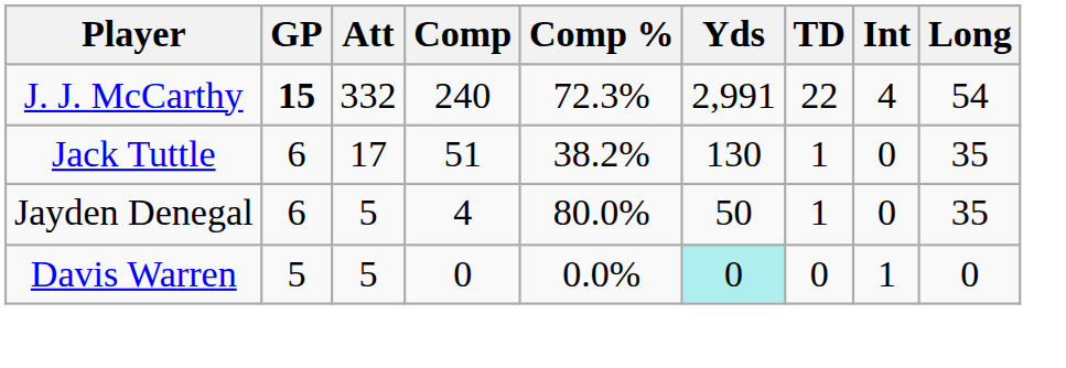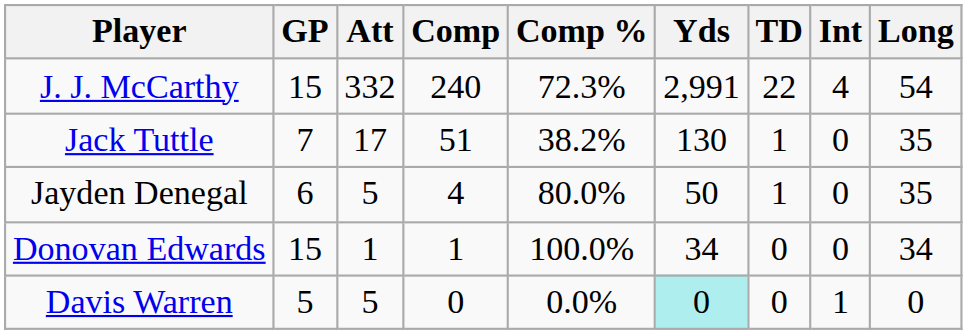J. J. McCarthy | GP: bold -> normal
Jack Tuttle | GP: 6 -> 7
+ row: Donovan Edwards | 15 | 1 | 1 | 100.0% | 34 | 0 | 0 | 34
